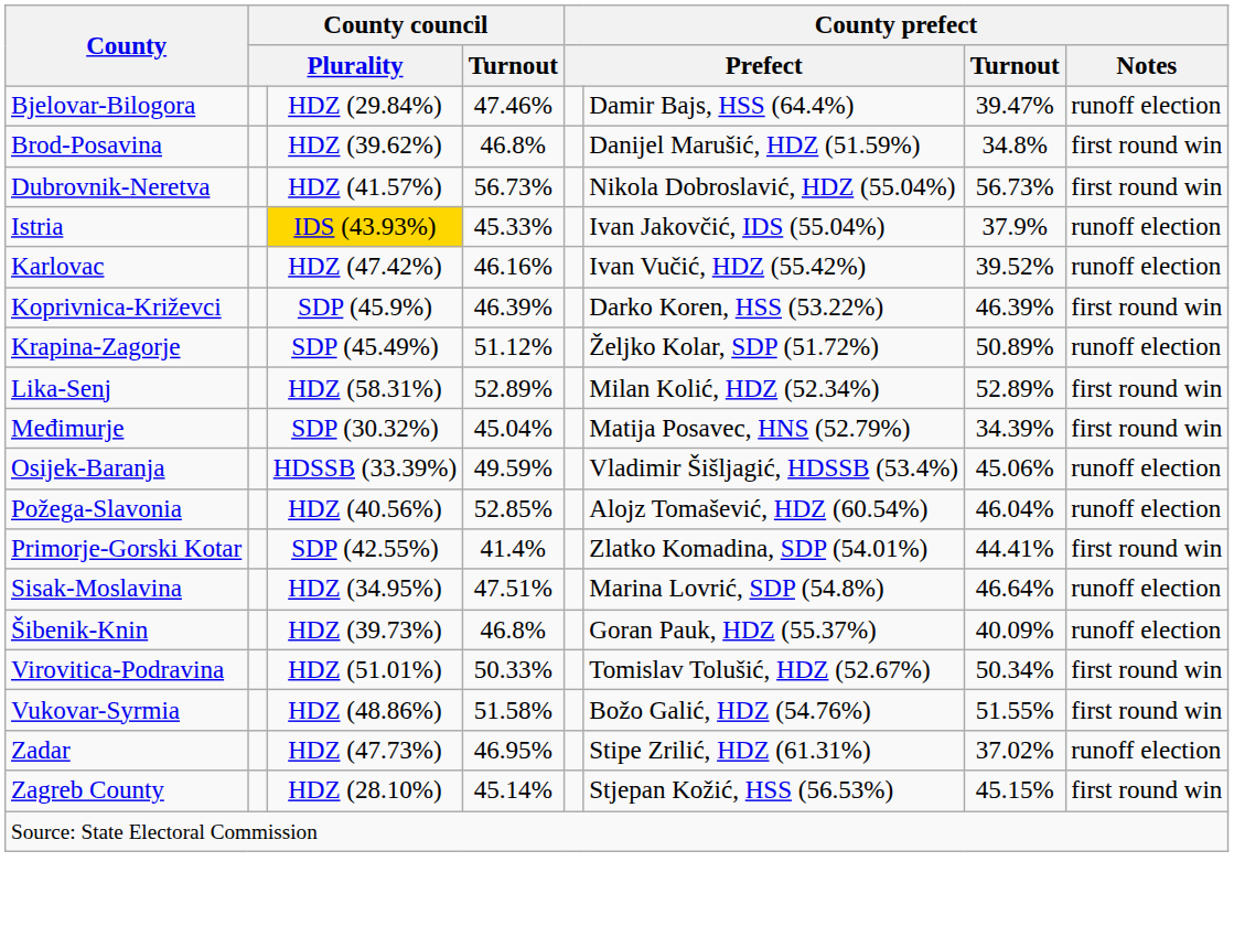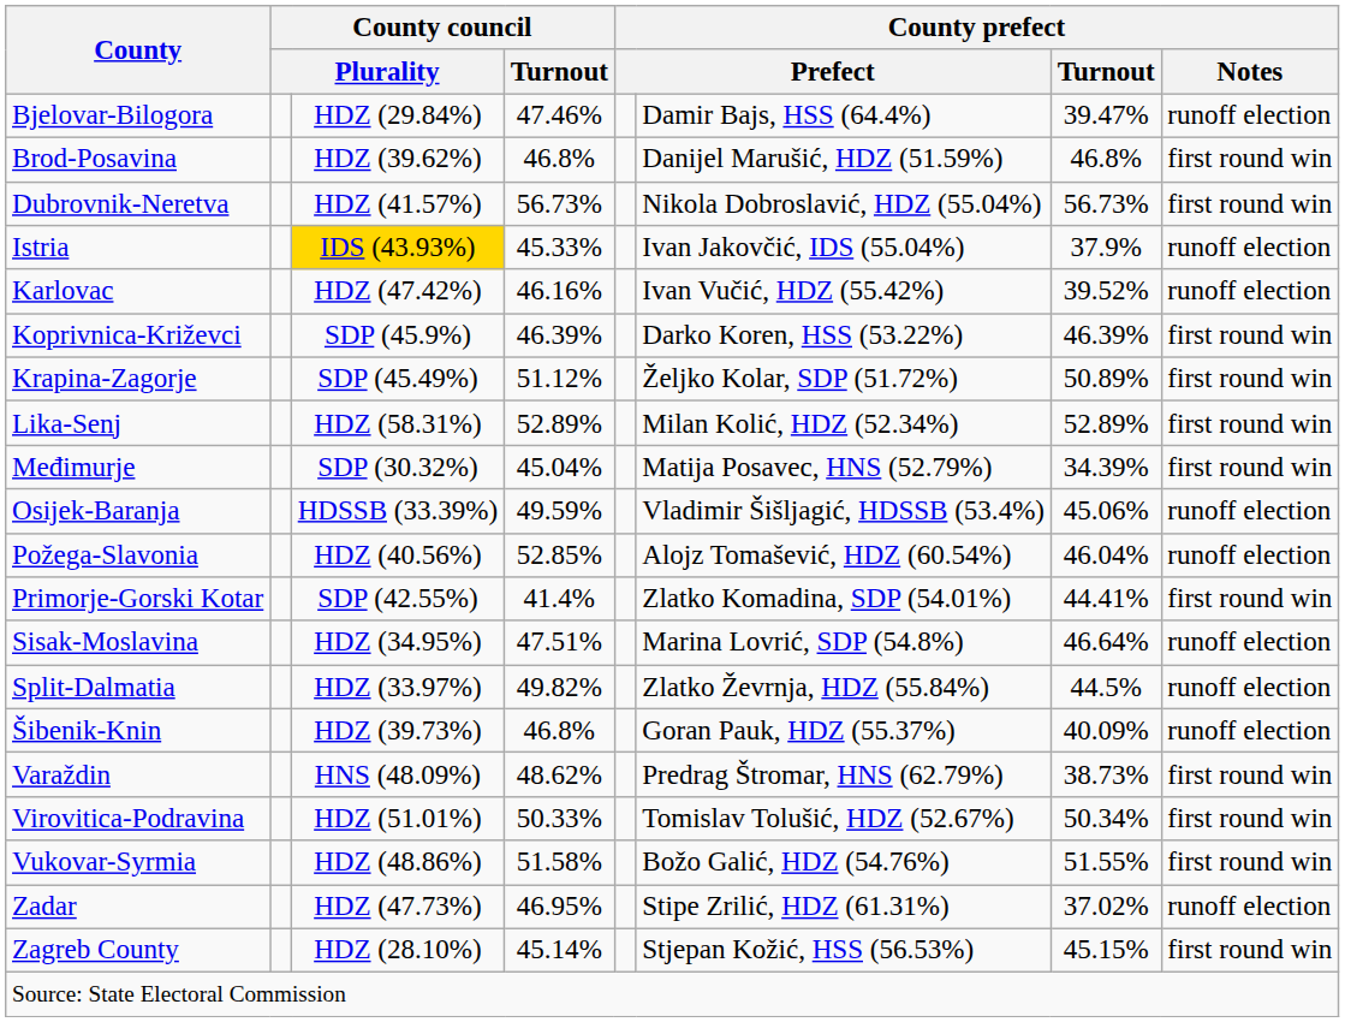Brod-Posavina | County prefect / Turnout: 34.8% -> 46.8%
Krapina-Zagorje | County prefect / Notes: runoff election -> first round win
+ row: Split-Dalmatia | HDZ (33.97%) | 49.82% | Zlatko Ževrnja, HDZ (55.84%) | 44.5% | runoff election
+ row: Varaždin | HNS (48.09%) | 48.62% | Predrag Štromar, HNS (62.79%) | 38.73% | first round win
